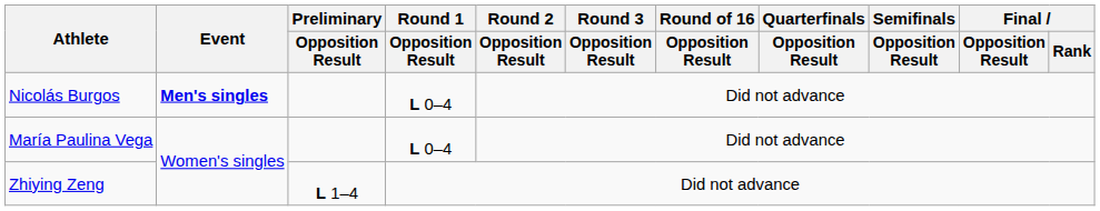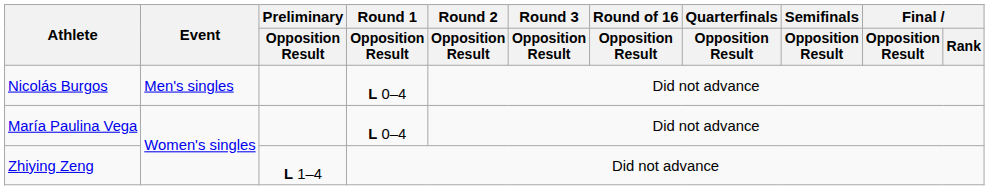Nicolás Burgos | Event: bold -> normal
